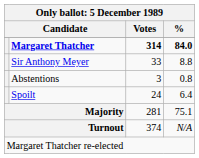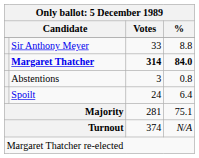rows swapped: Margaret Thatcher <-> Sir Anthony Meyer
